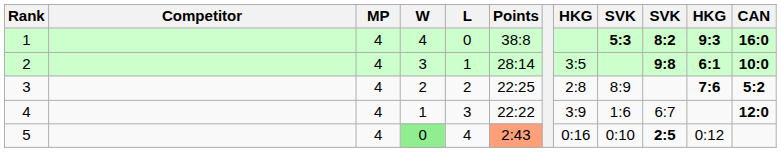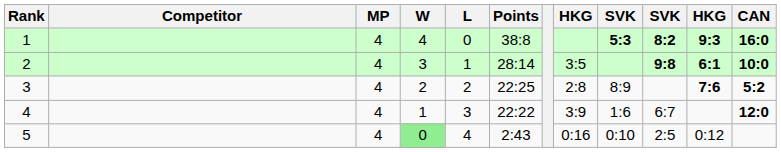5 | Points: lightsalmon background -> no background
5 | column 10: bold -> normal
